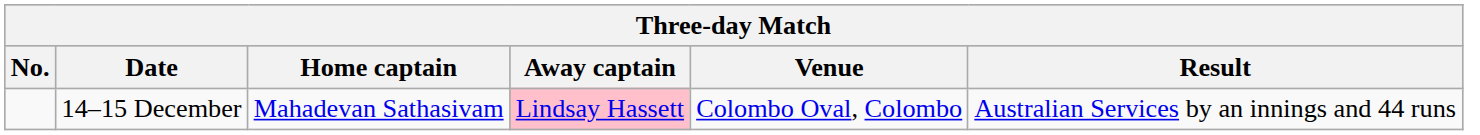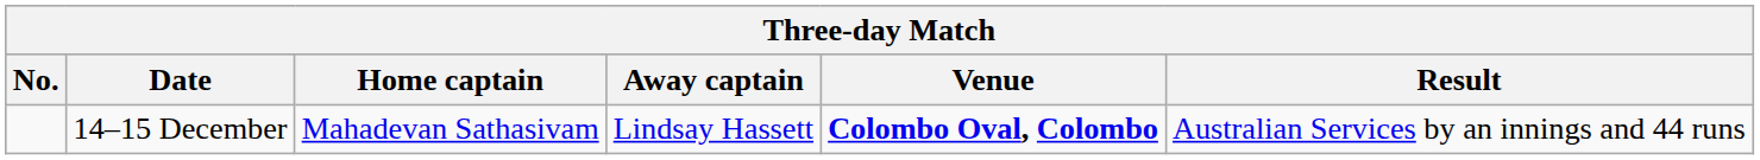14–15 December | Away captain: pink background -> no background
14–15 December | Venue: normal -> bold
